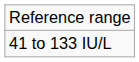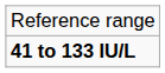row 2 | column 1: normal -> bold
